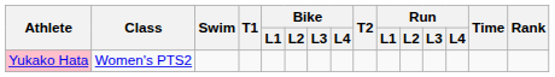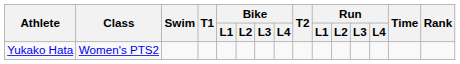Yukako Hata | Athlete: pink background -> no background
